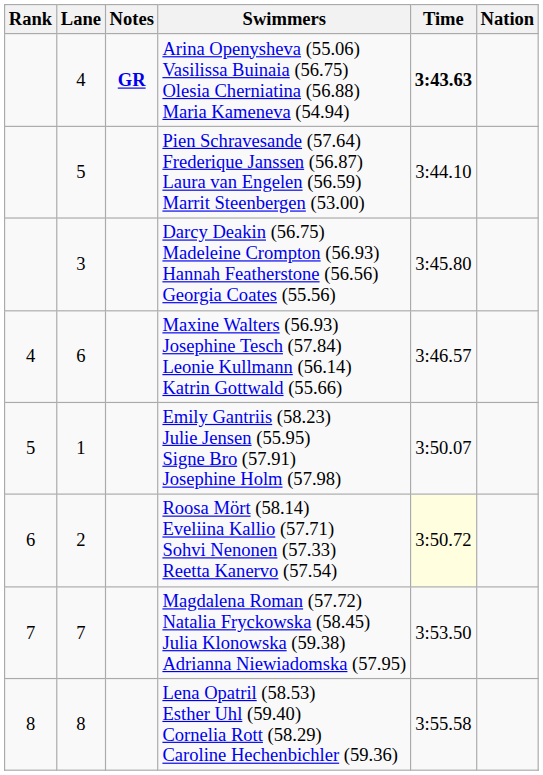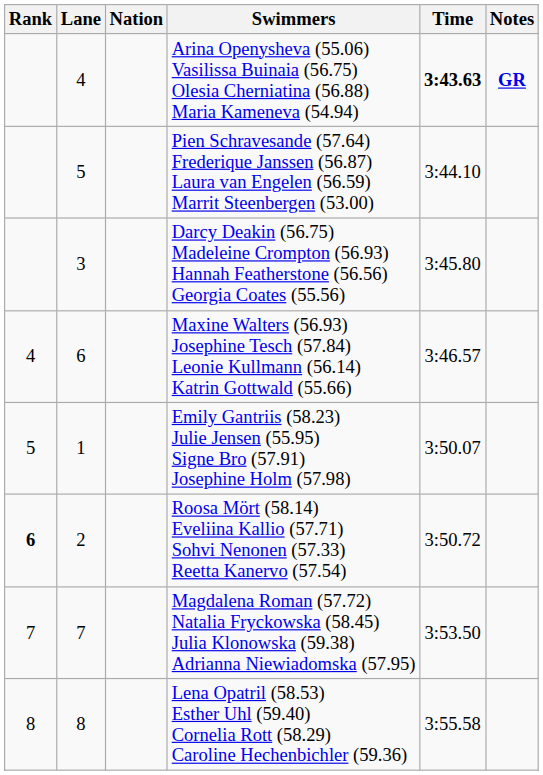columns swapped: Nation <-> Notes
row 7 | Rank: normal -> bold
row 7 | Time: lightyellow background -> no background
